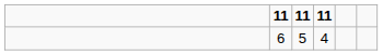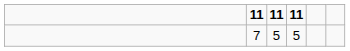row 2 | column 2: 6 -> 7
row 2 | column 4: 4 -> 5
